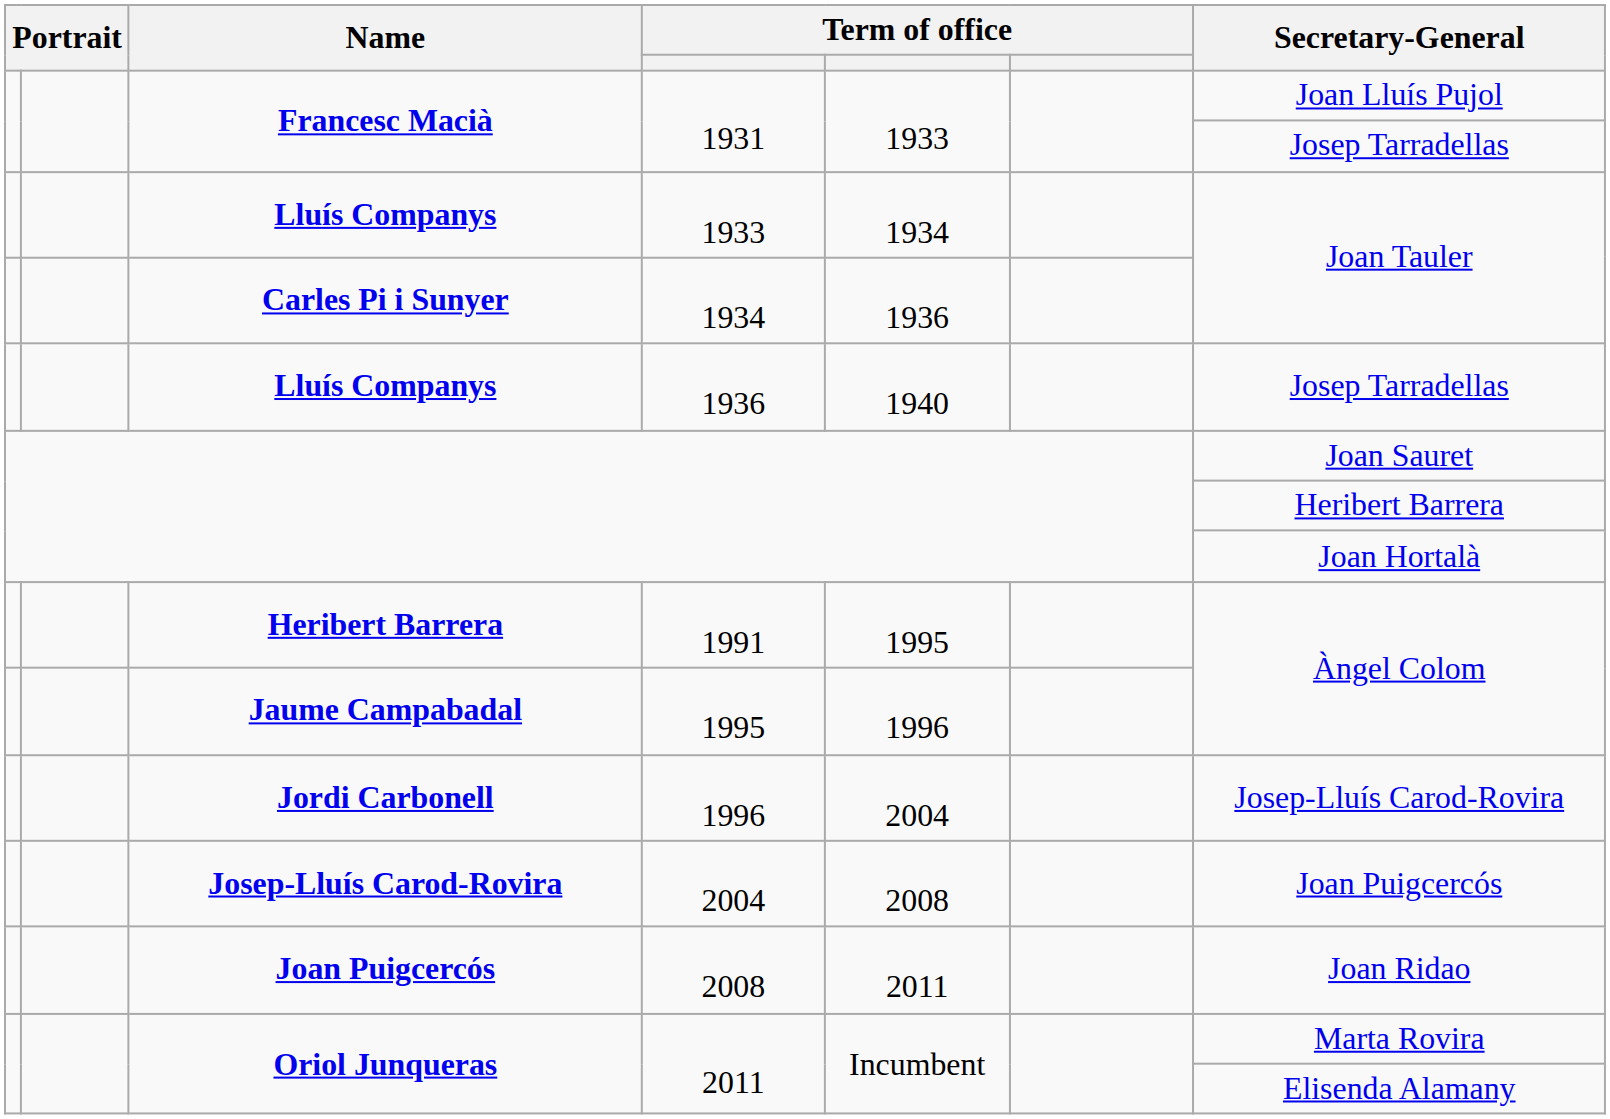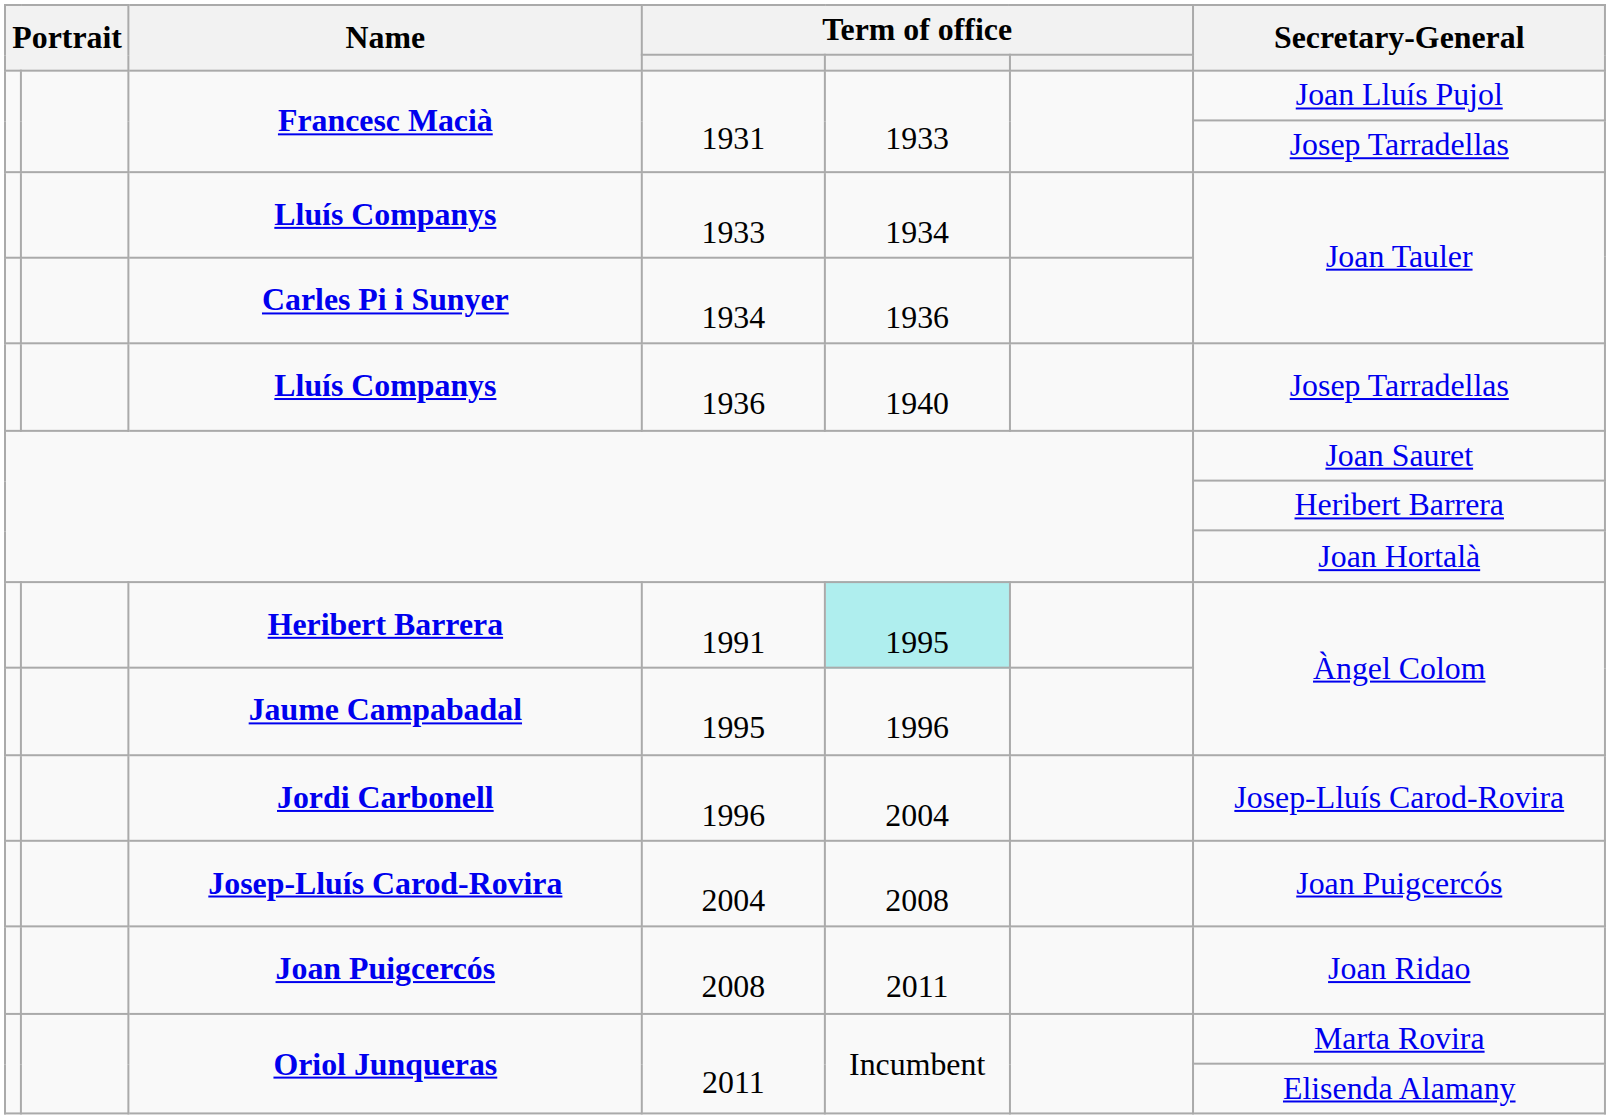1991 | column 5: no background -> paleturquoise background
